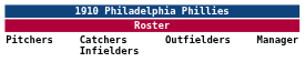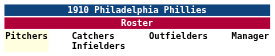Pitchers | column 1: no background -> lightyellow background
